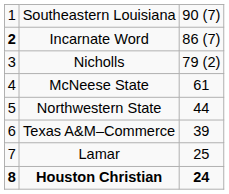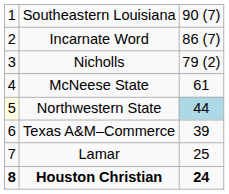Incarnate Word | column 1: bold -> normal
Northwestern State | column 1: no background -> lightyellow background
Northwestern State | column 3: no background -> lightblue background
